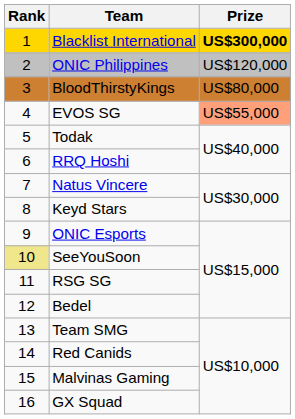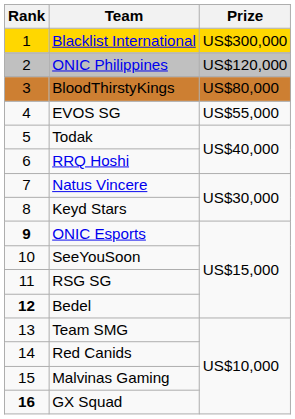Blacklist International | Prize: bold -> normal
EVOS SG | Prize: lightsalmon background -> no background
ONIC Esports | Rank: normal -> bold
SeeYouSoon | Rank: khaki background -> no background
Bedel | Rank: normal -> bold
GX Squad | Rank: normal -> bold
